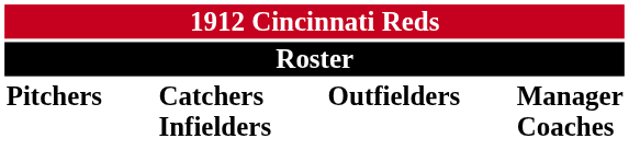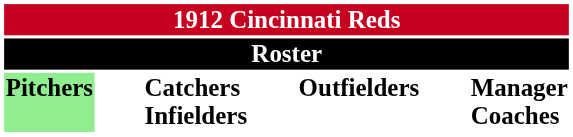Pitchers | column 1: no background -> lightgreen background
